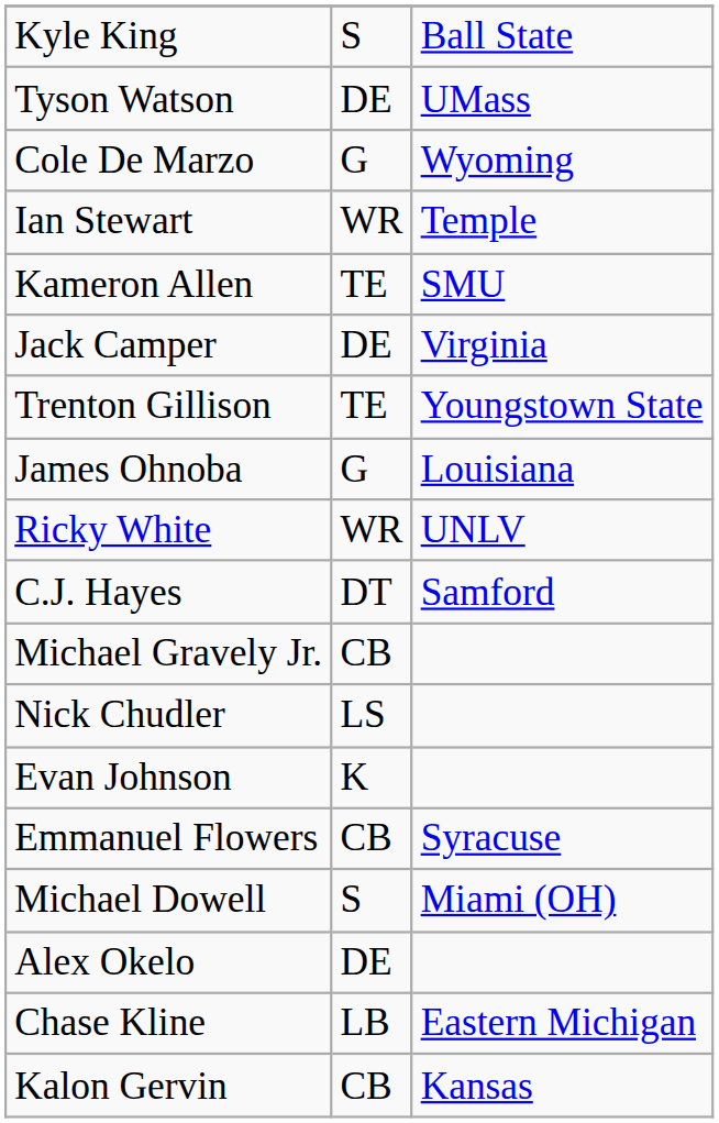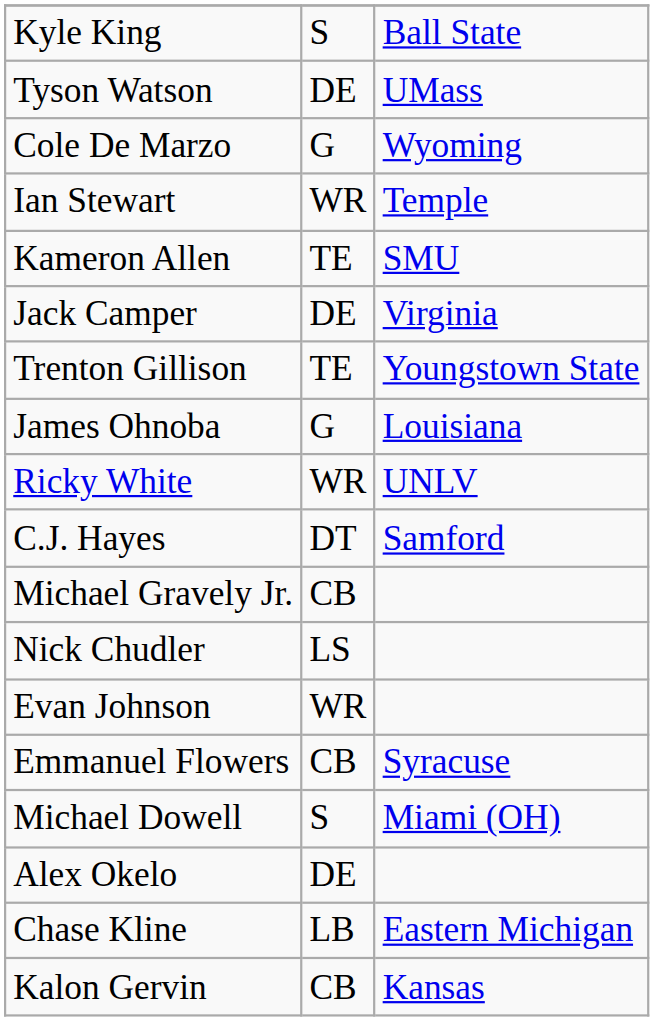Evan Johnson | column 2: K -> WR
